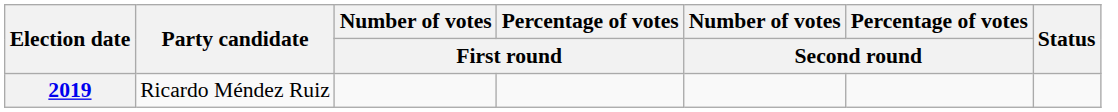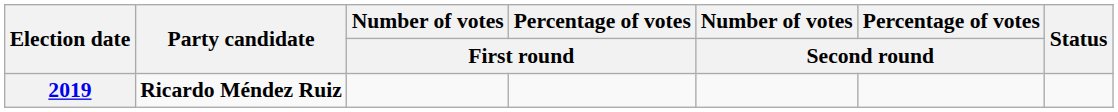2019 | Party candidate: normal -> bold
